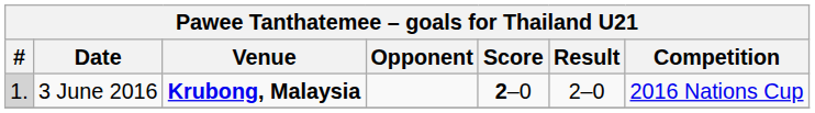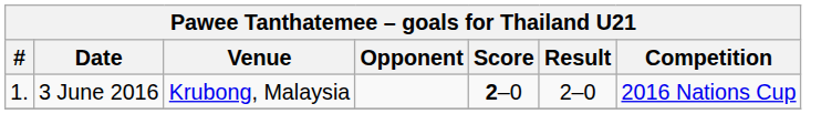3 June 2016 | #: lightgrey background -> no background
3 June 2016 | Venue: bold -> normal
